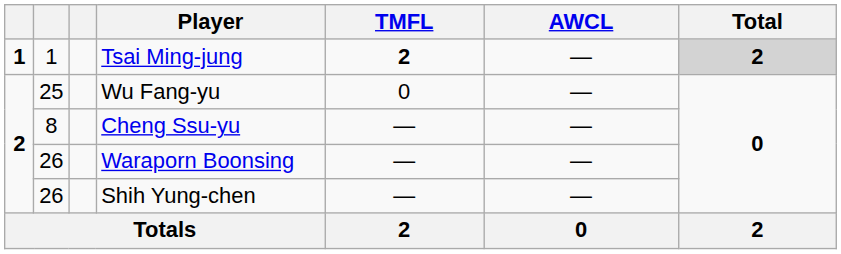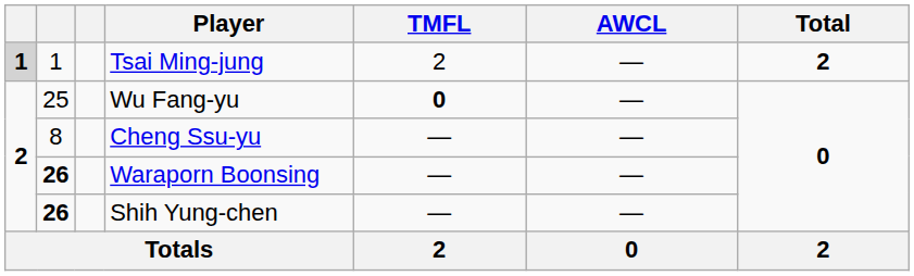Tsai Ming-jung | column 1: no background -> lightgrey background
Tsai Ming-jung | TMFL: bold -> normal
Tsai Ming-jung | Total: lightgrey background -> no background
Wu Fang-yu | TMFL: normal -> bold
Waraporn Boonsing | column 2: normal -> bold
Shih Yung-chen | column 2: normal -> bold
